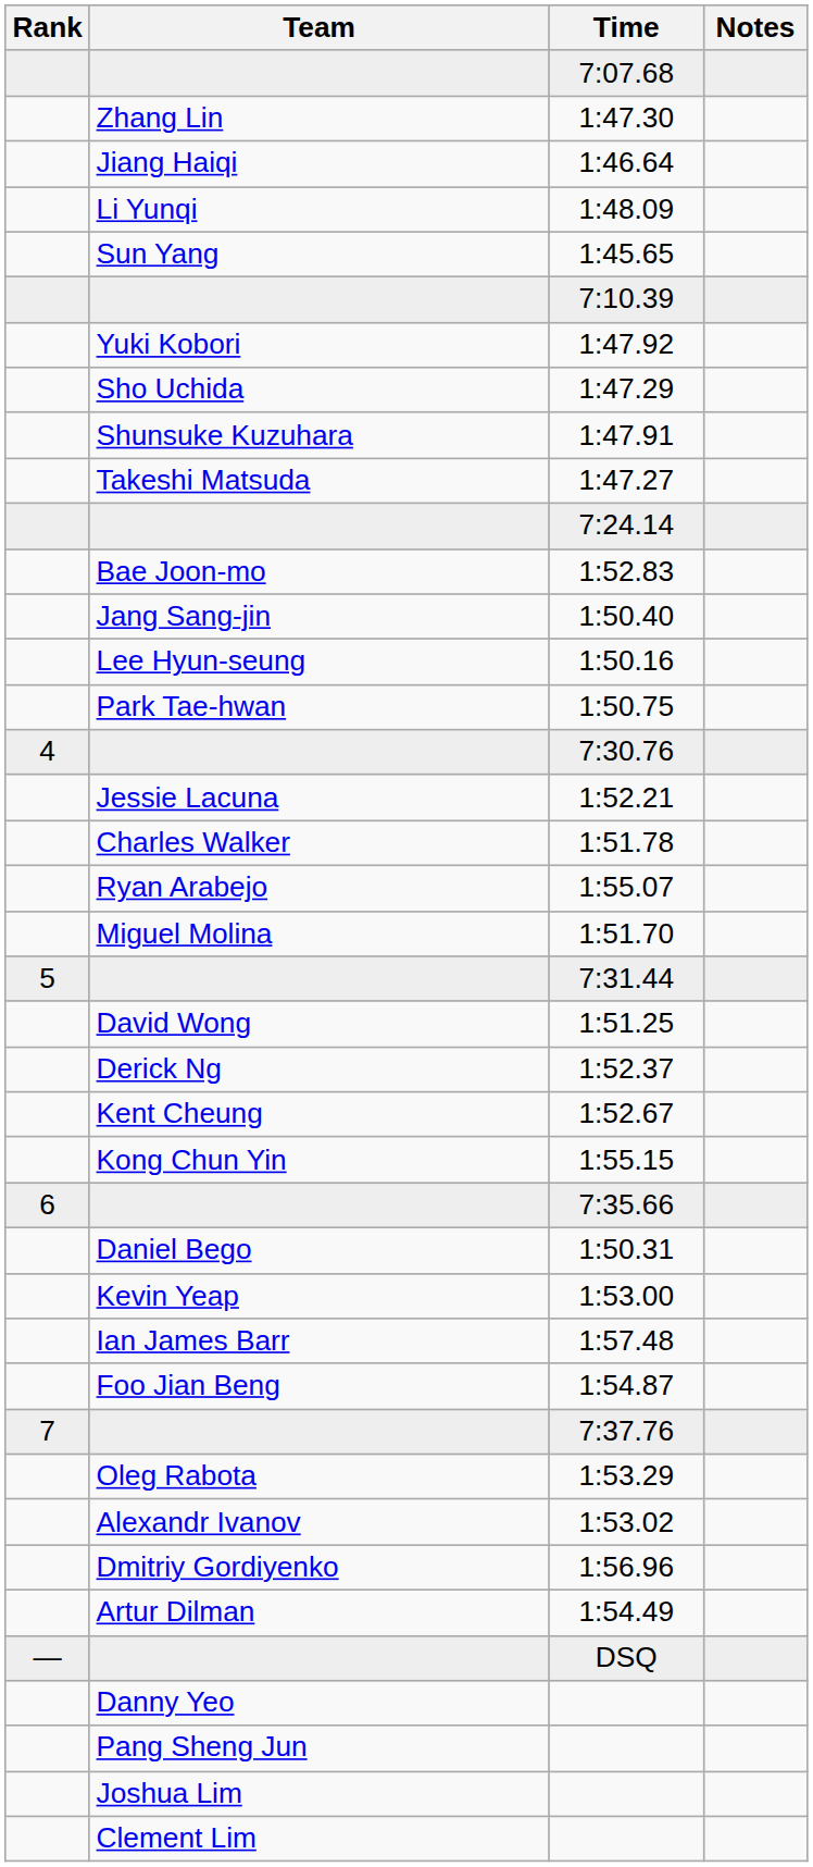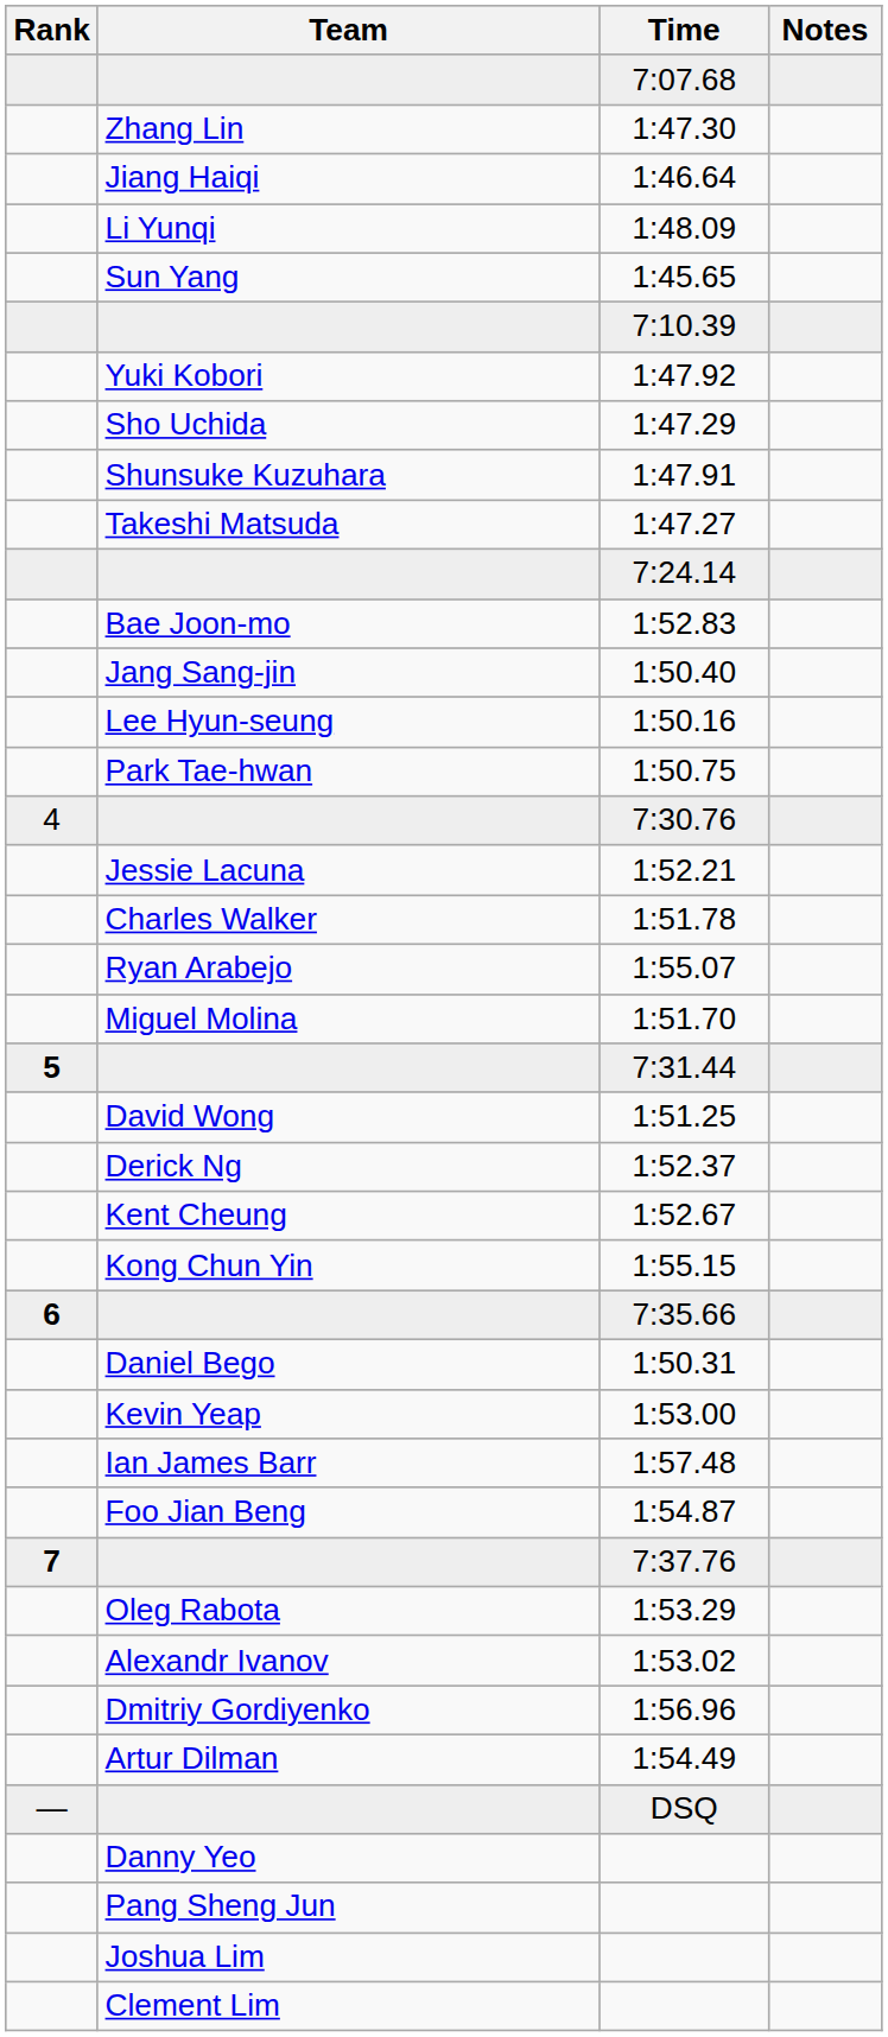7:31.44 | Rank: normal -> bold
7:35.66 | Rank: normal -> bold
7:37.76 | Rank: normal -> bold
